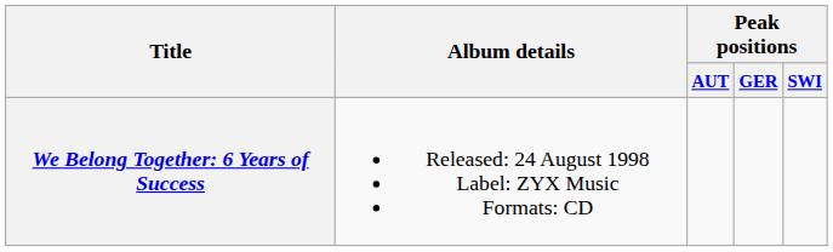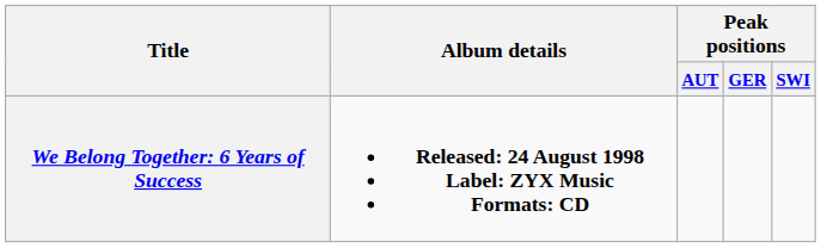We Belong Together: 6 Years of Success | Album details: normal -> bold
